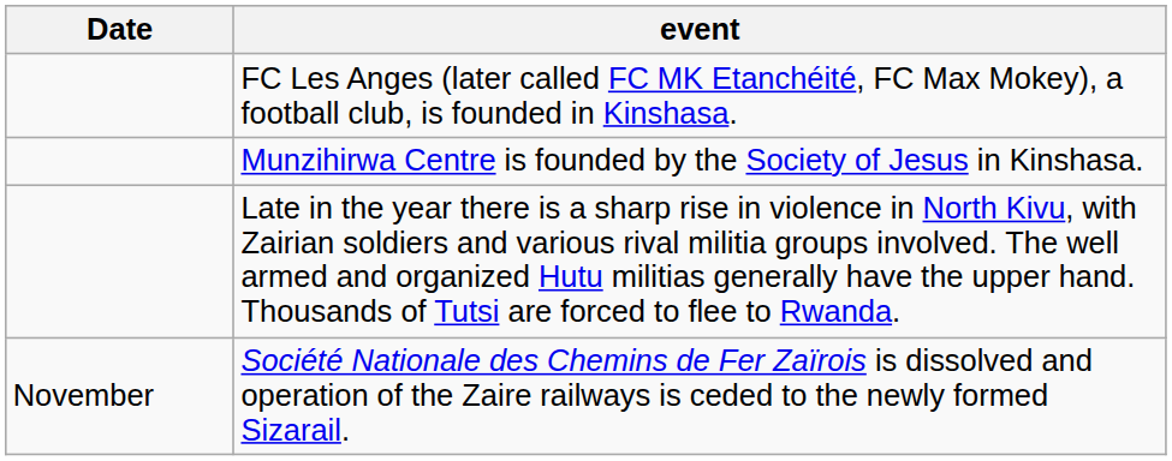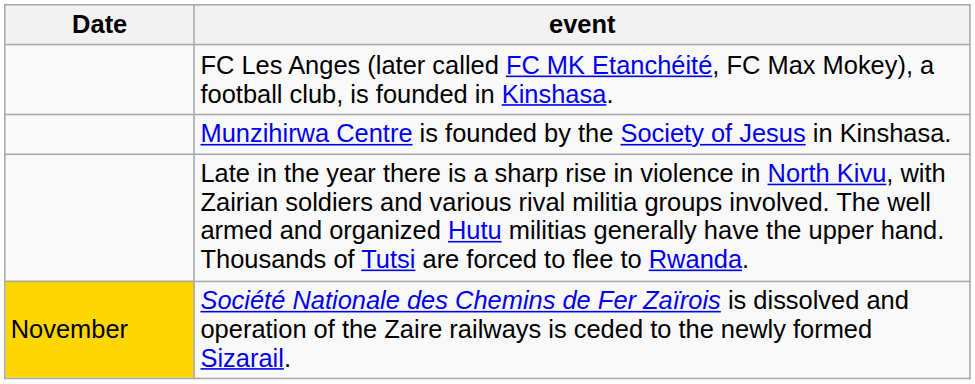row 5 | Date: no background -> gold background
